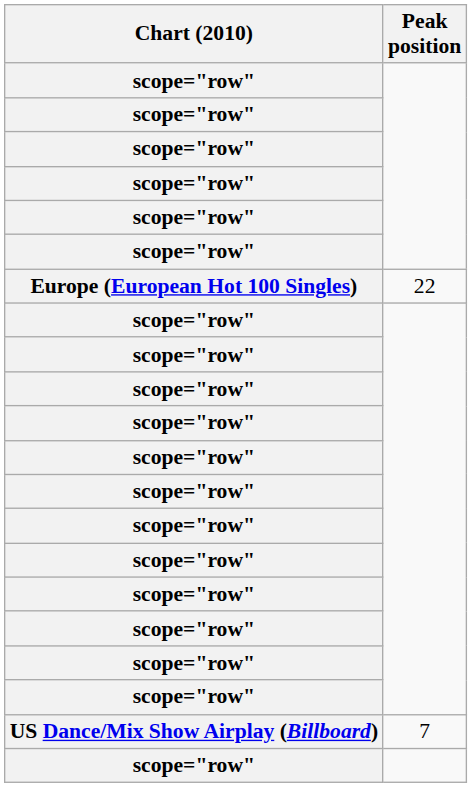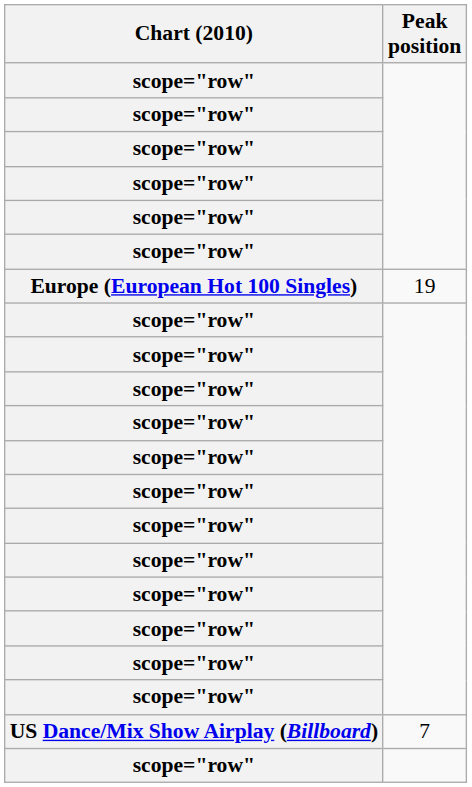Europe (European Hot 100 Singles) | Peak position: 22 -> 19
